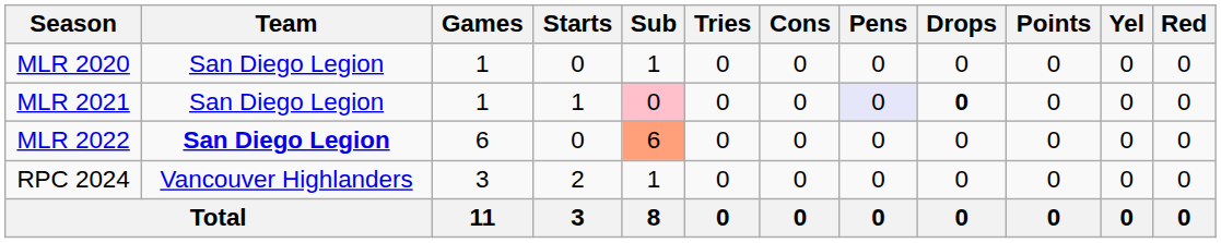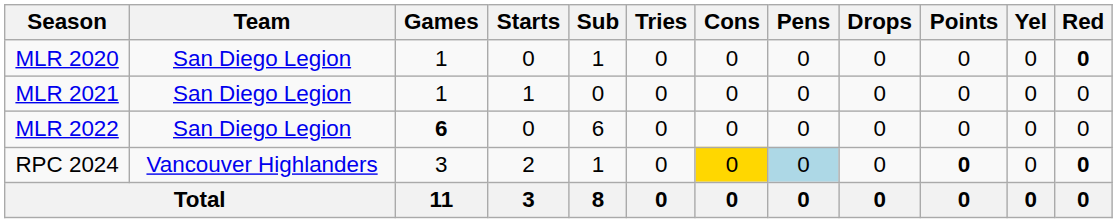MLR 2020 | Red: normal -> bold
MLR 2021 | Sub: pink background -> no background
MLR 2021 | Pens: lavender background -> no background
MLR 2021 | Drops: bold -> normal
MLR 2022 | Team: bold -> normal
MLR 2022 | Games: normal -> bold
MLR 2022 | Sub: lightsalmon background -> no background
RPC 2024 | Cons: no background -> gold background
RPC 2024 | Pens: no background -> lightblue background
RPC 2024 | Points: normal -> bold
RPC 2024 | Red: normal -> bold
